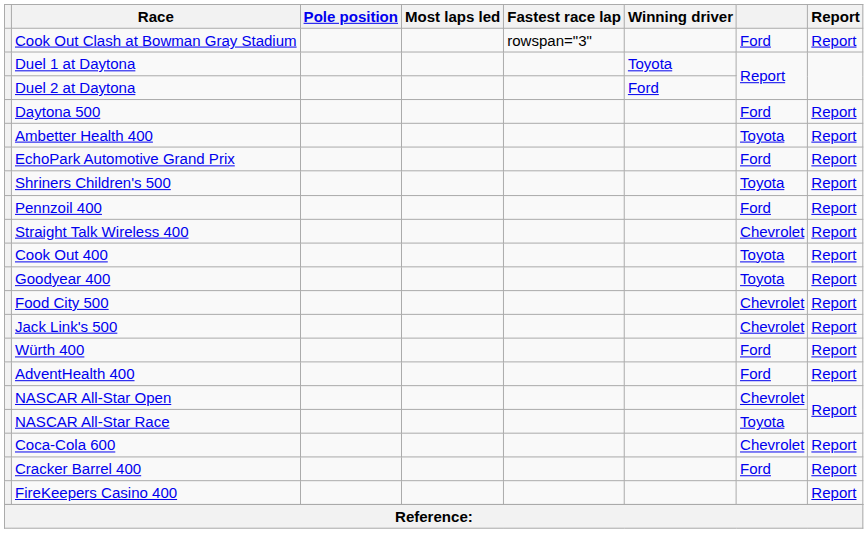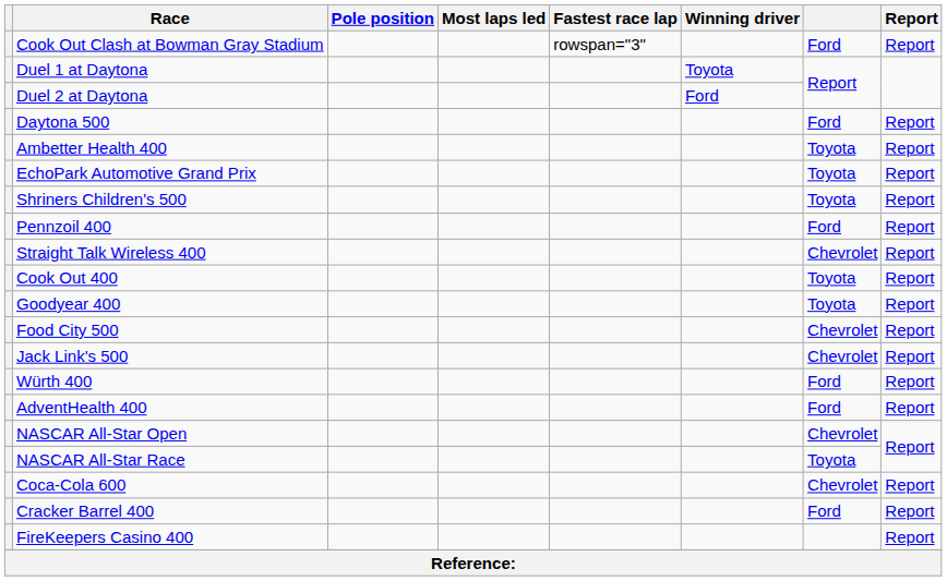EchoPark Automotive Grand Prix | column 7: Ford -> Toyota
